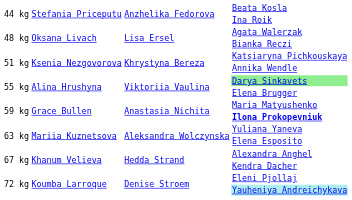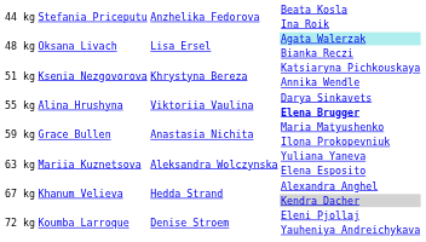Agata Walerzak | column 4: no background -> paleturquoise background
Darya Sinkavets | column 4: lightgreen background -> no background
Elena Brugger | column 4: normal -> bold
Ilona Prokopevniuk | column 4: bold -> normal
Kendra Dacher | column 4: no background -> lightgrey background
Yauheniya Andreichykava | column 4: paleturquoise background -> no background
